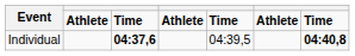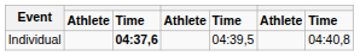Individual | column 7: bold -> normal
